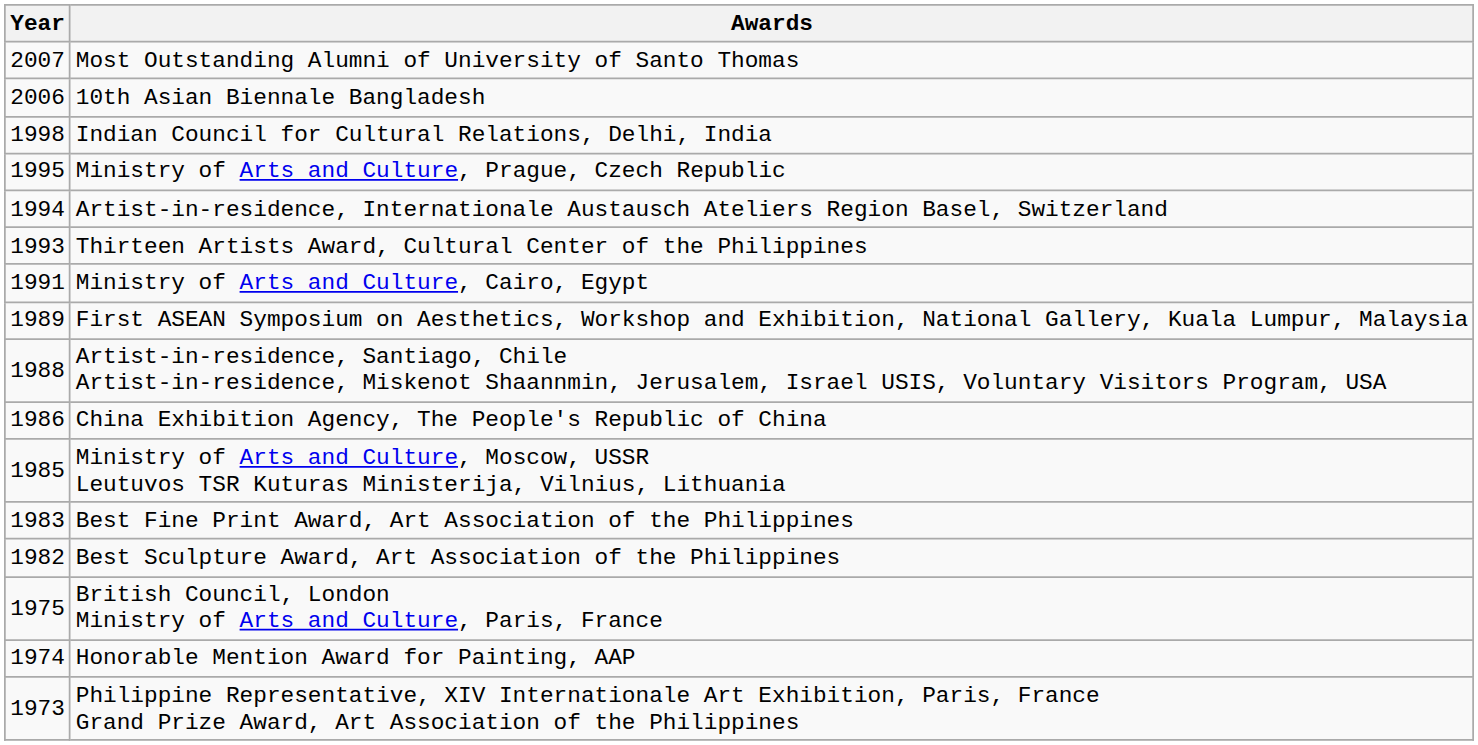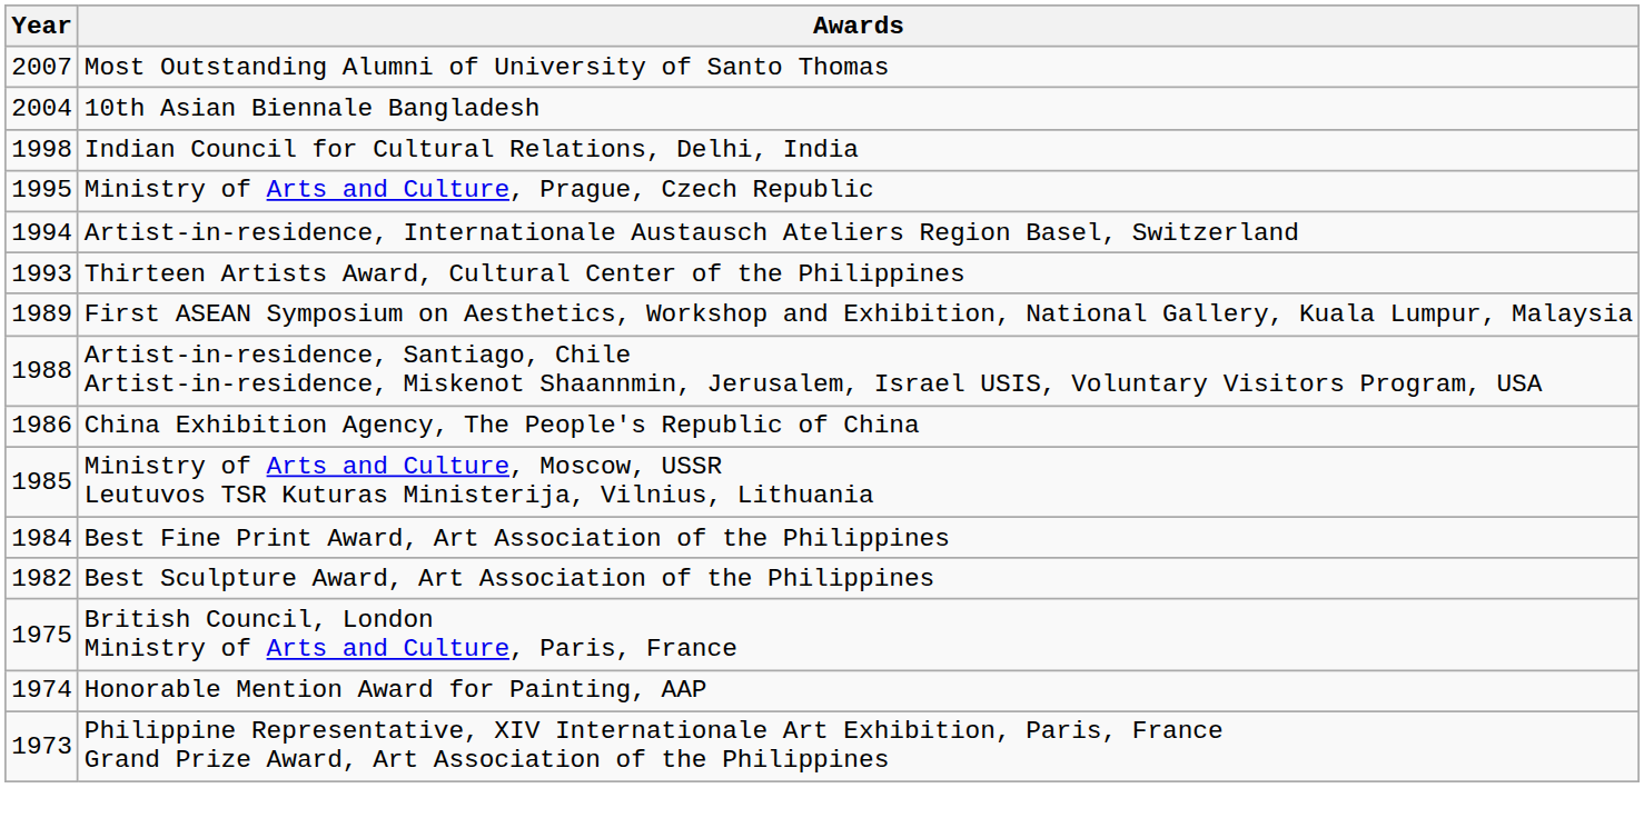10th Asian Biennale Bangladesh | Year: 2006 -> 2004
- row: 1991 | Ministry of Arts and Culture, Cairo, Egypt
Best Fine Print Award, Art Association of the Philippines | Year: 1983 -> 1984
